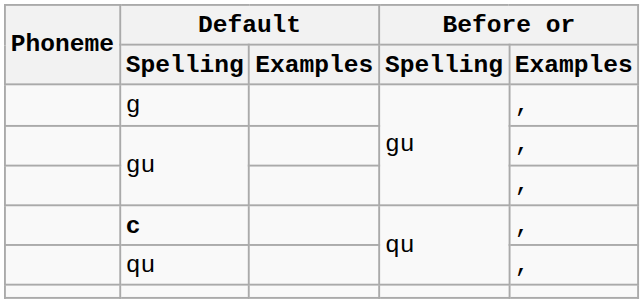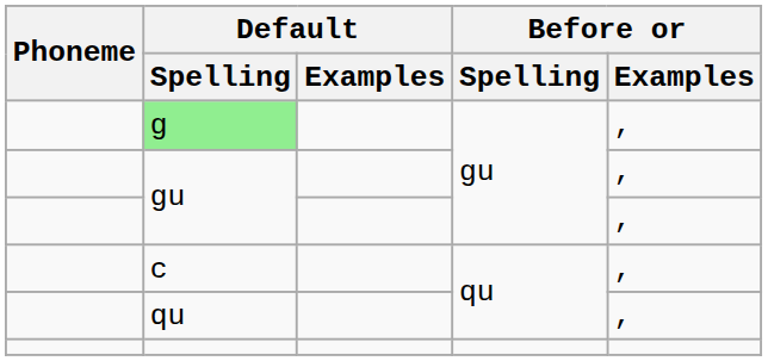g | Default / Spelling: no background -> lightgreen background
c | Default / Spelling: bold -> normal
